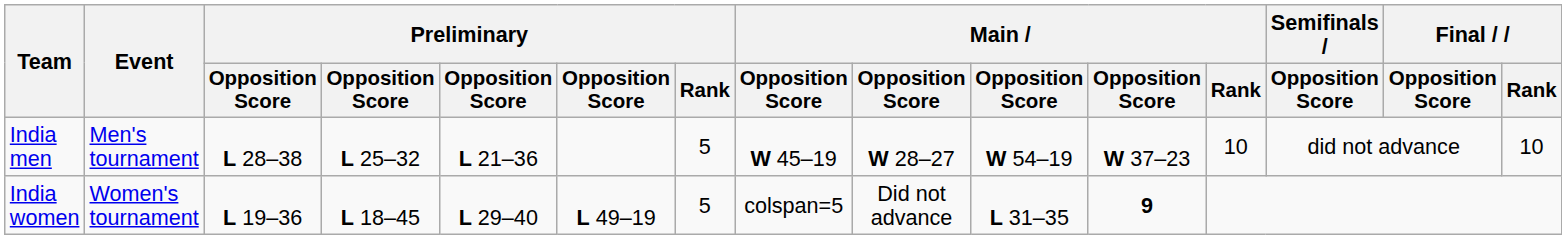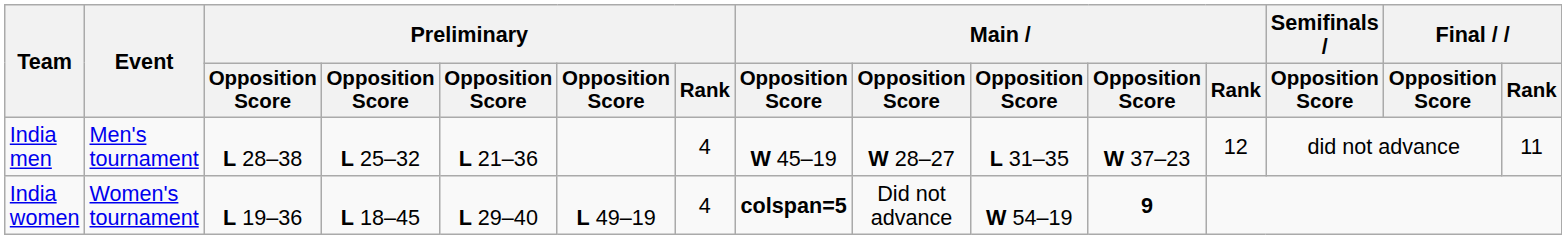India men | Preliminary / Rank: 5 -> 4
India men | column 10: W 54–19 -> L 31–35
India men | Main / Rank: 10 -> 12
India men | Final / Rank: 10 -> 11
India women | Preliminary / Rank: 5 -> 4
India women | column 8: normal -> bold
India women | column 10: L 31–35 -> W 54–19
